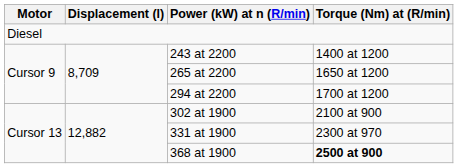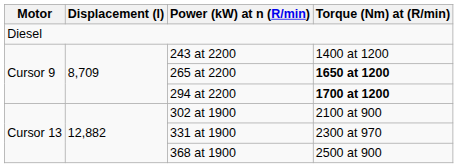265 at 2200 | Torque (Nm) at (R/min): normal -> bold
294 at 2200 | Torque (Nm) at (R/min): normal -> bold
368 at 1900 | Torque (Nm) at (R/min): bold -> normal
